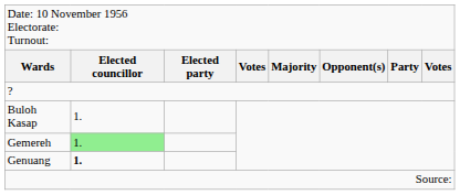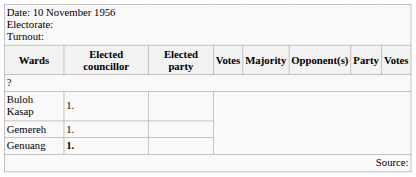Gemereh | column 2: lightgreen background -> no background
